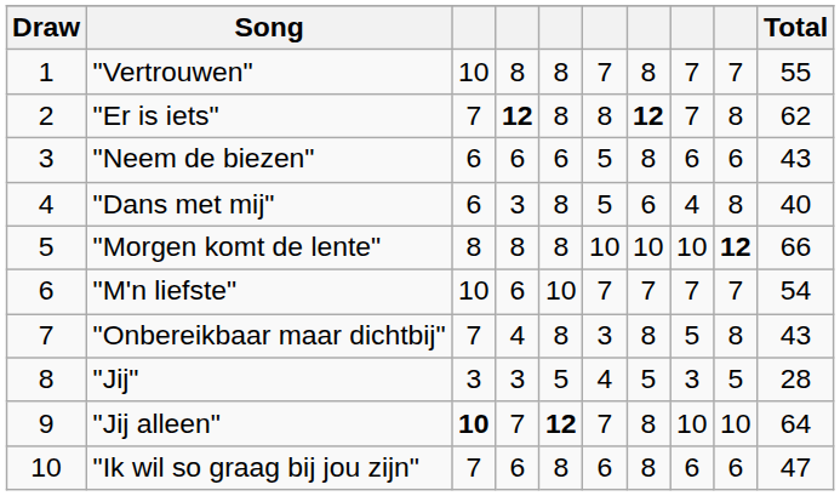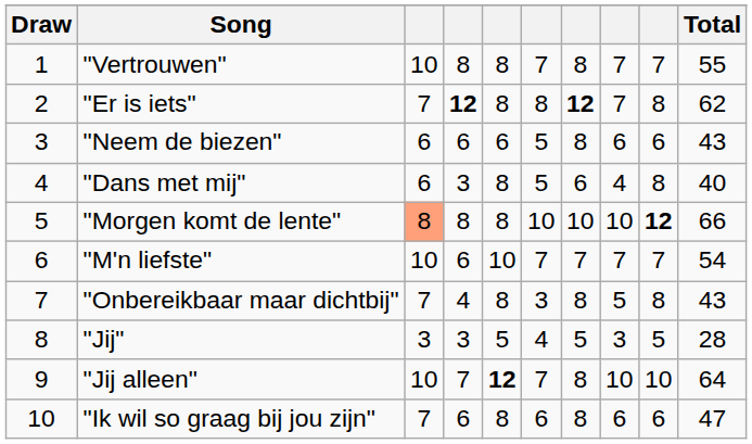"Morgen komt de lente" | column 3: no background -> lightsalmon background
"Jij alleen" | column 3: bold -> normal
